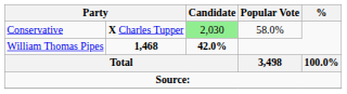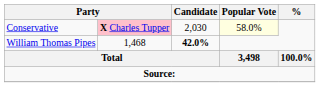Conservative | column 2: no background -> pink background
Conservative | Candidate: lightgreen background -> no background
Conservative | Popular Vote: no background -> lightyellow background
William Thomas Pipes | column 2: bold -> normal
